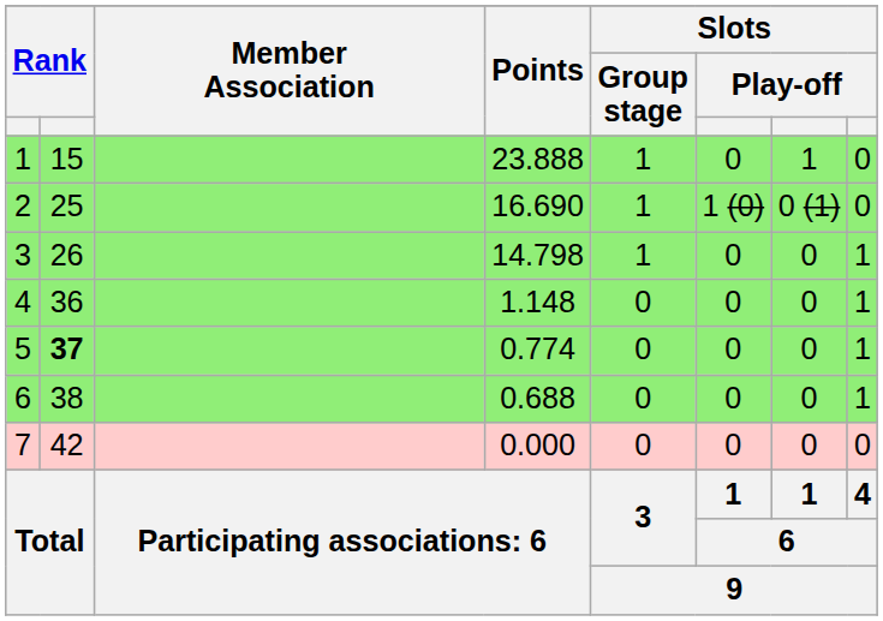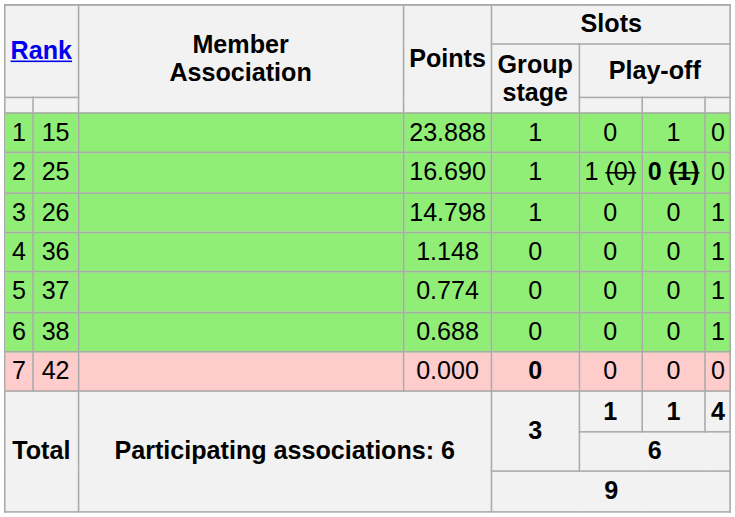2 | column 7: normal -> bold
5 | column 2: bold -> normal
7 | Slots / Group stage: normal -> bold
